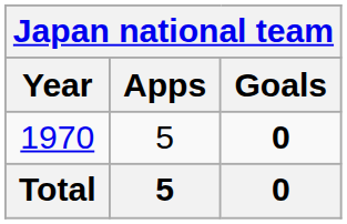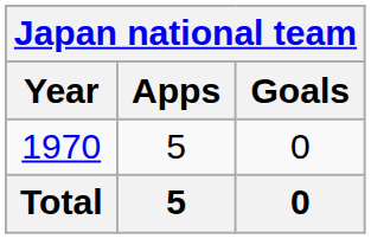1970 | Goals: bold -> normal
